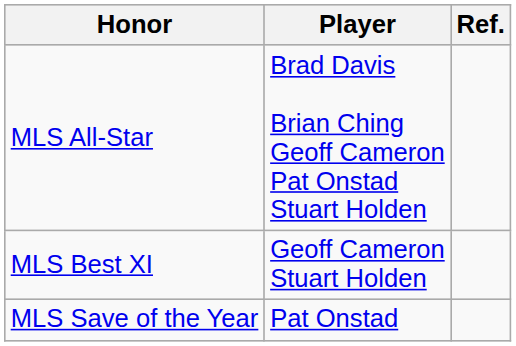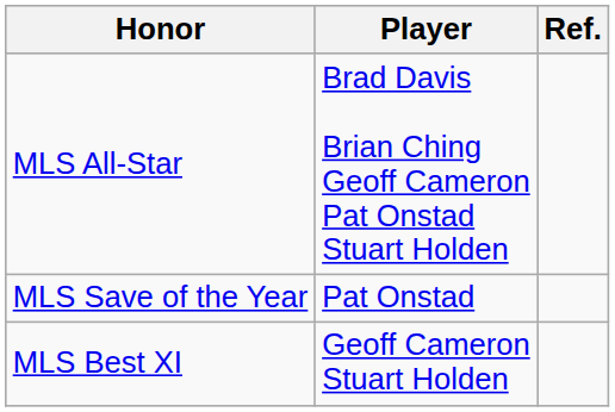rows swapped: MLS Best XI <-> MLS Save of the Year
